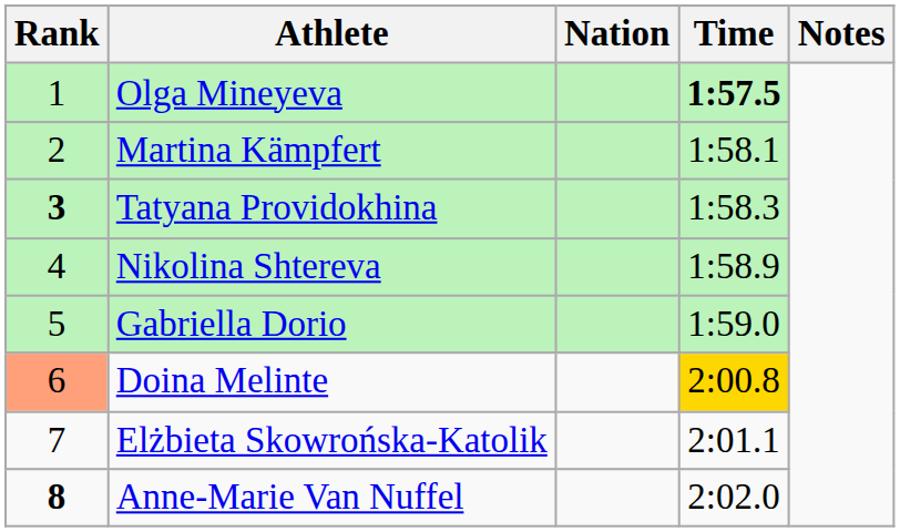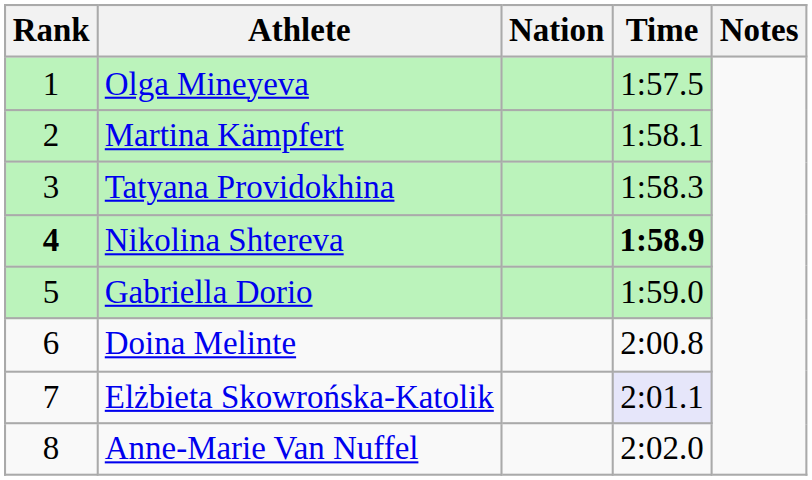Olga Mineyeva | Time: bold -> normal
Tatyana Providokhina | Rank: bold -> normal
Nikolina Shtereva | Rank: normal -> bold
Nikolina Shtereva | Time: normal -> bold
Doina Melinte | Rank: lightsalmon background -> no background
Doina Melinte | Time: gold background -> no background
Elżbieta Skowrońska-Katolik | Time: no background -> lavender background
Anne-Marie Van Nuffel | Rank: bold -> normal
